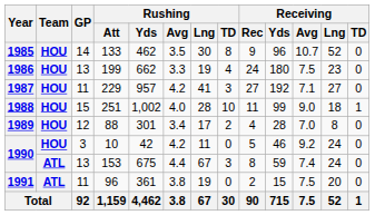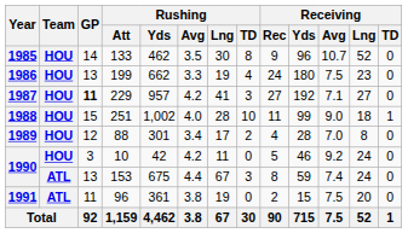229 | GP: normal -> bold
